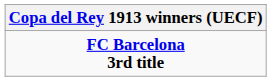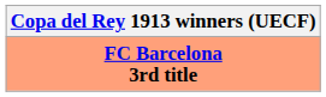row 2 | column 1: no background -> lightsalmon background
